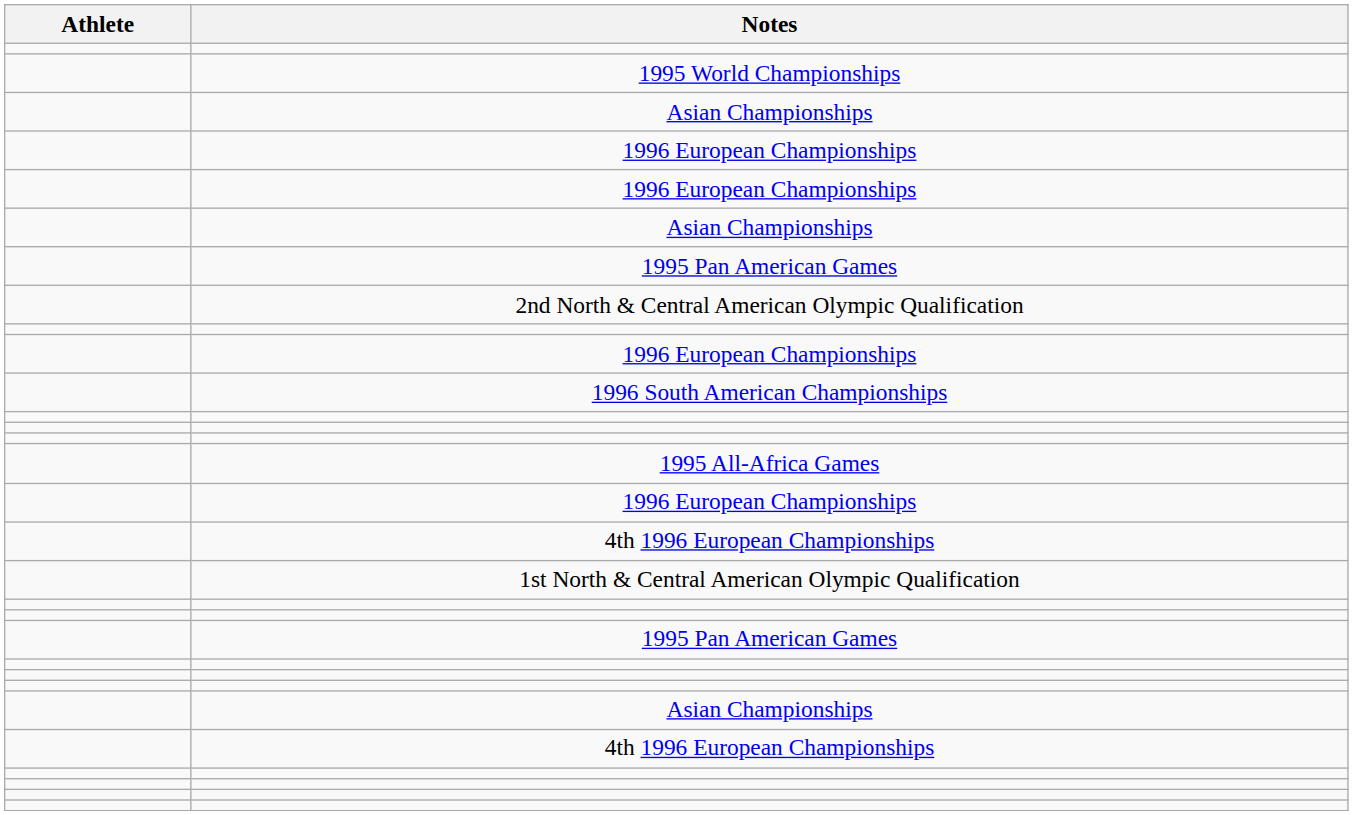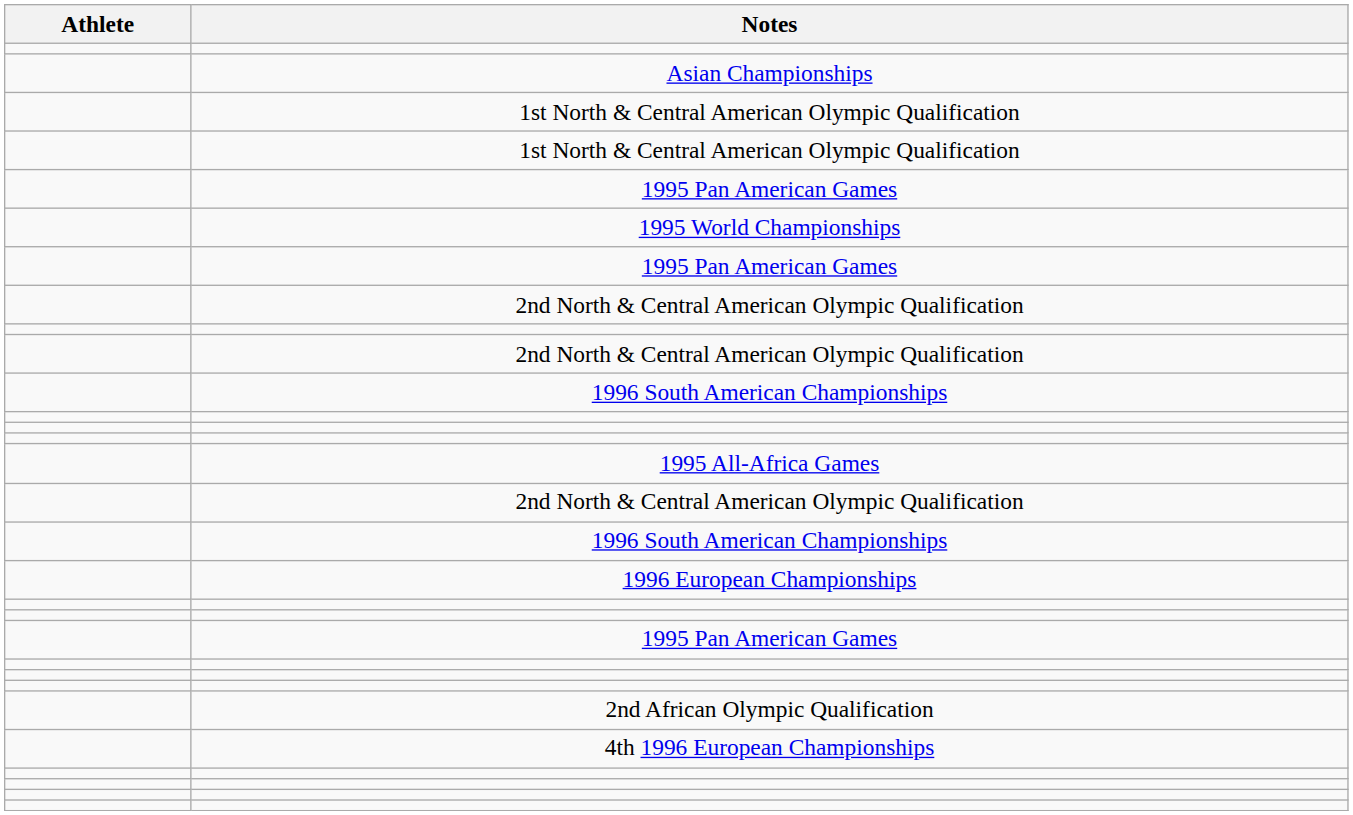row 3 | Notes: 1995 World Championships -> Asian Championships
row 4 | Notes: Asian Championships -> 1st North & Central American Olympic Qualification
row 5 | Notes: 1996 European Championships -> 1st North & Central American Olympic Qualification
row 6 | Notes: 1996 European Championships -> 1995 Pan American Games
row 7 | Notes: Asian Championships -> 1995 World Championships
row 11 | Notes: 1996 European Championships -> 2nd North & Central American Olympic Qualification
row 17 | Notes: 1996 European Championships -> 2nd North & Central American Olympic Qualification
row 18 | Notes: 4th 1996 European Championships -> 1996 South American Championships
row 19 | Notes: 1st North & Central American Olympic Qualification -> 1996 European Championships
row 26 | Notes: Asian Championships -> 2nd African Olympic Qualification
